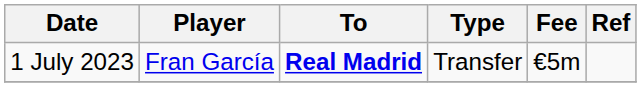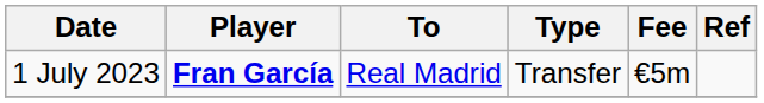1 July 2023 | Player: normal -> bold
1 July 2023 | To: bold -> normal
